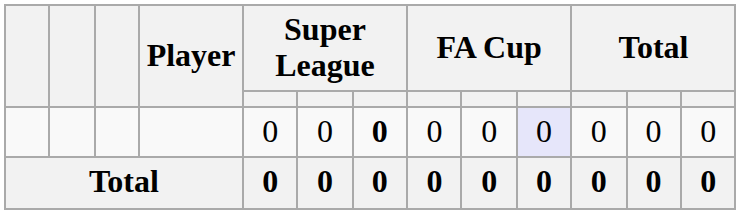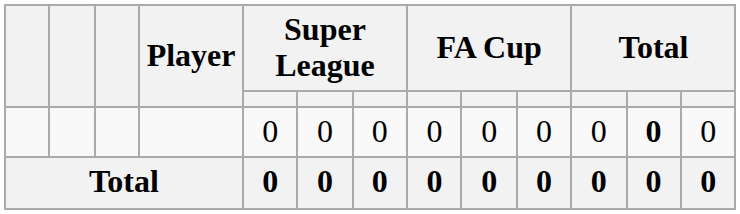row 3 | column 7: bold -> normal
row 3 | column 10: lavender background -> no background
row 3 | column 12: normal -> bold
